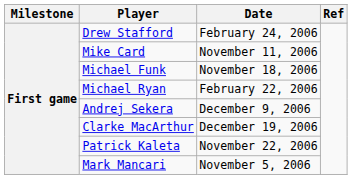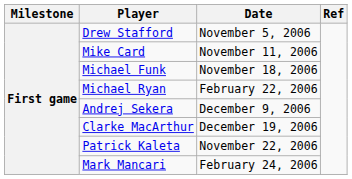Drew Stafford | Date: February 24, 2006 -> November 5, 2006
Mark Mancari | Date: November 5, 2006 -> February 24, 2006
